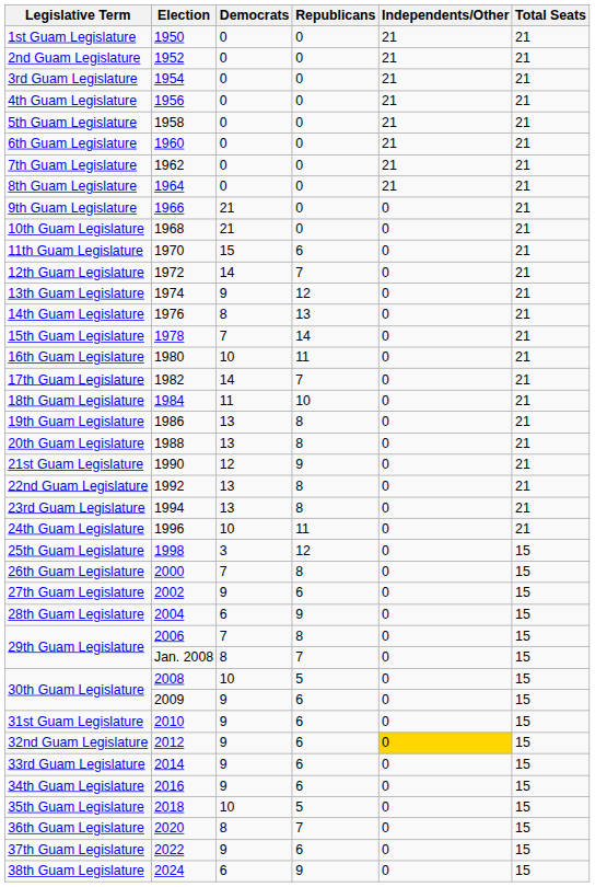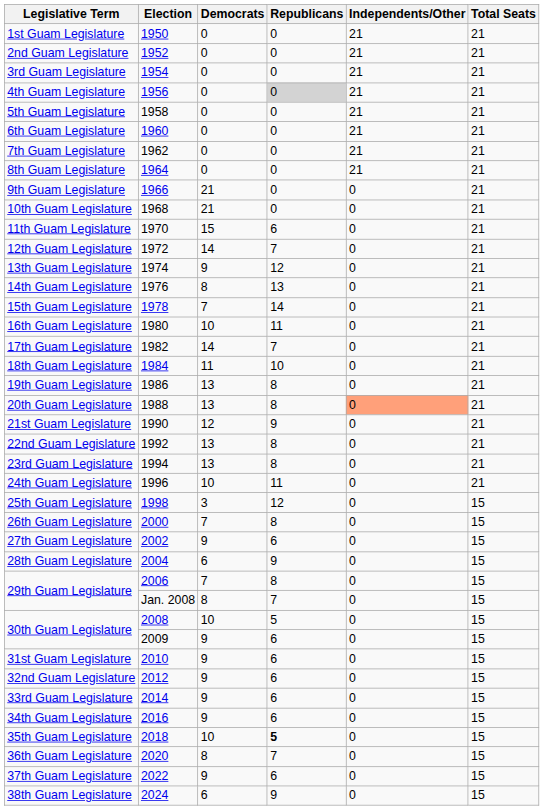4th Guam Legislature | Republicans: no background -> lightgrey background
20th Guam Legislature | Independents/Other: no background -> lightsalmon background
32nd Guam Legislature | Independents/Other: gold background -> no background
35th Guam Legislature | Republicans: normal -> bold
